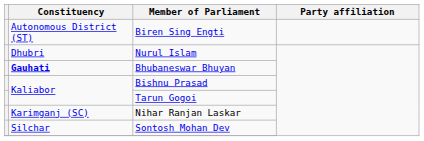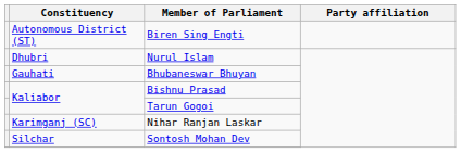Bhubaneswar Bhuyan | Constituency: bold -> normal
